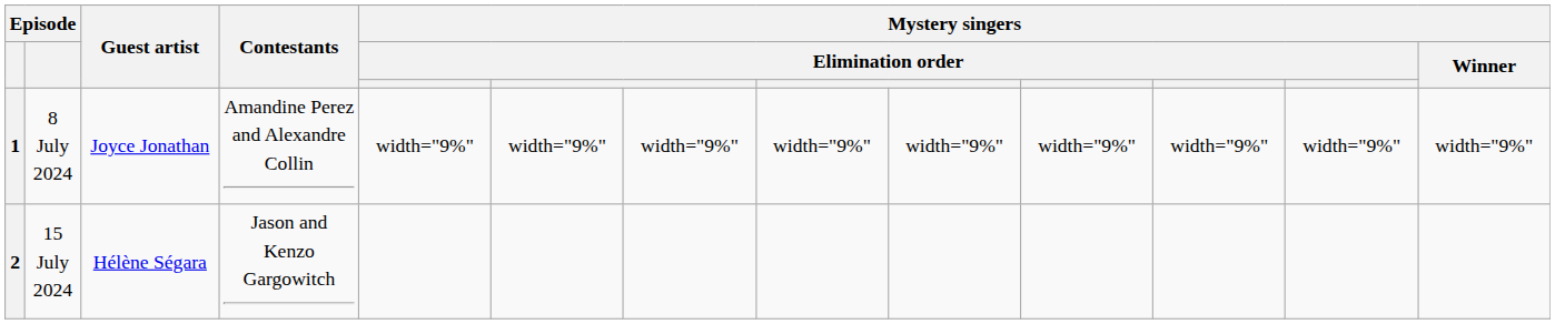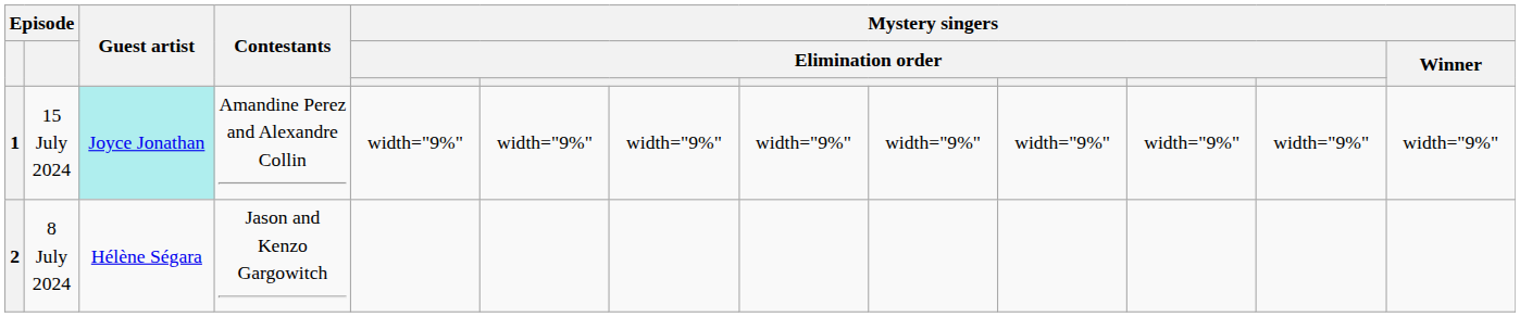1 | column 2: 8 July 2024 -> 15 July 2024
1 | Guest artist: no background -> paleturquoise background
2 | column 2: 15 July 2024 -> 8 July 2024
